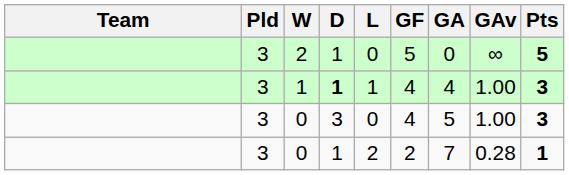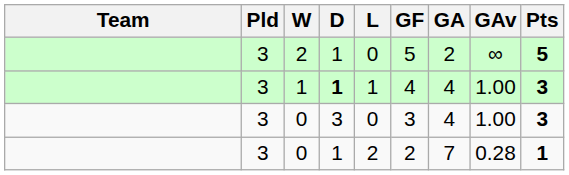row 2 | GA: 0 -> 2
row 4 | GF: 4 -> 3
row 4 | GA: 5 -> 4
